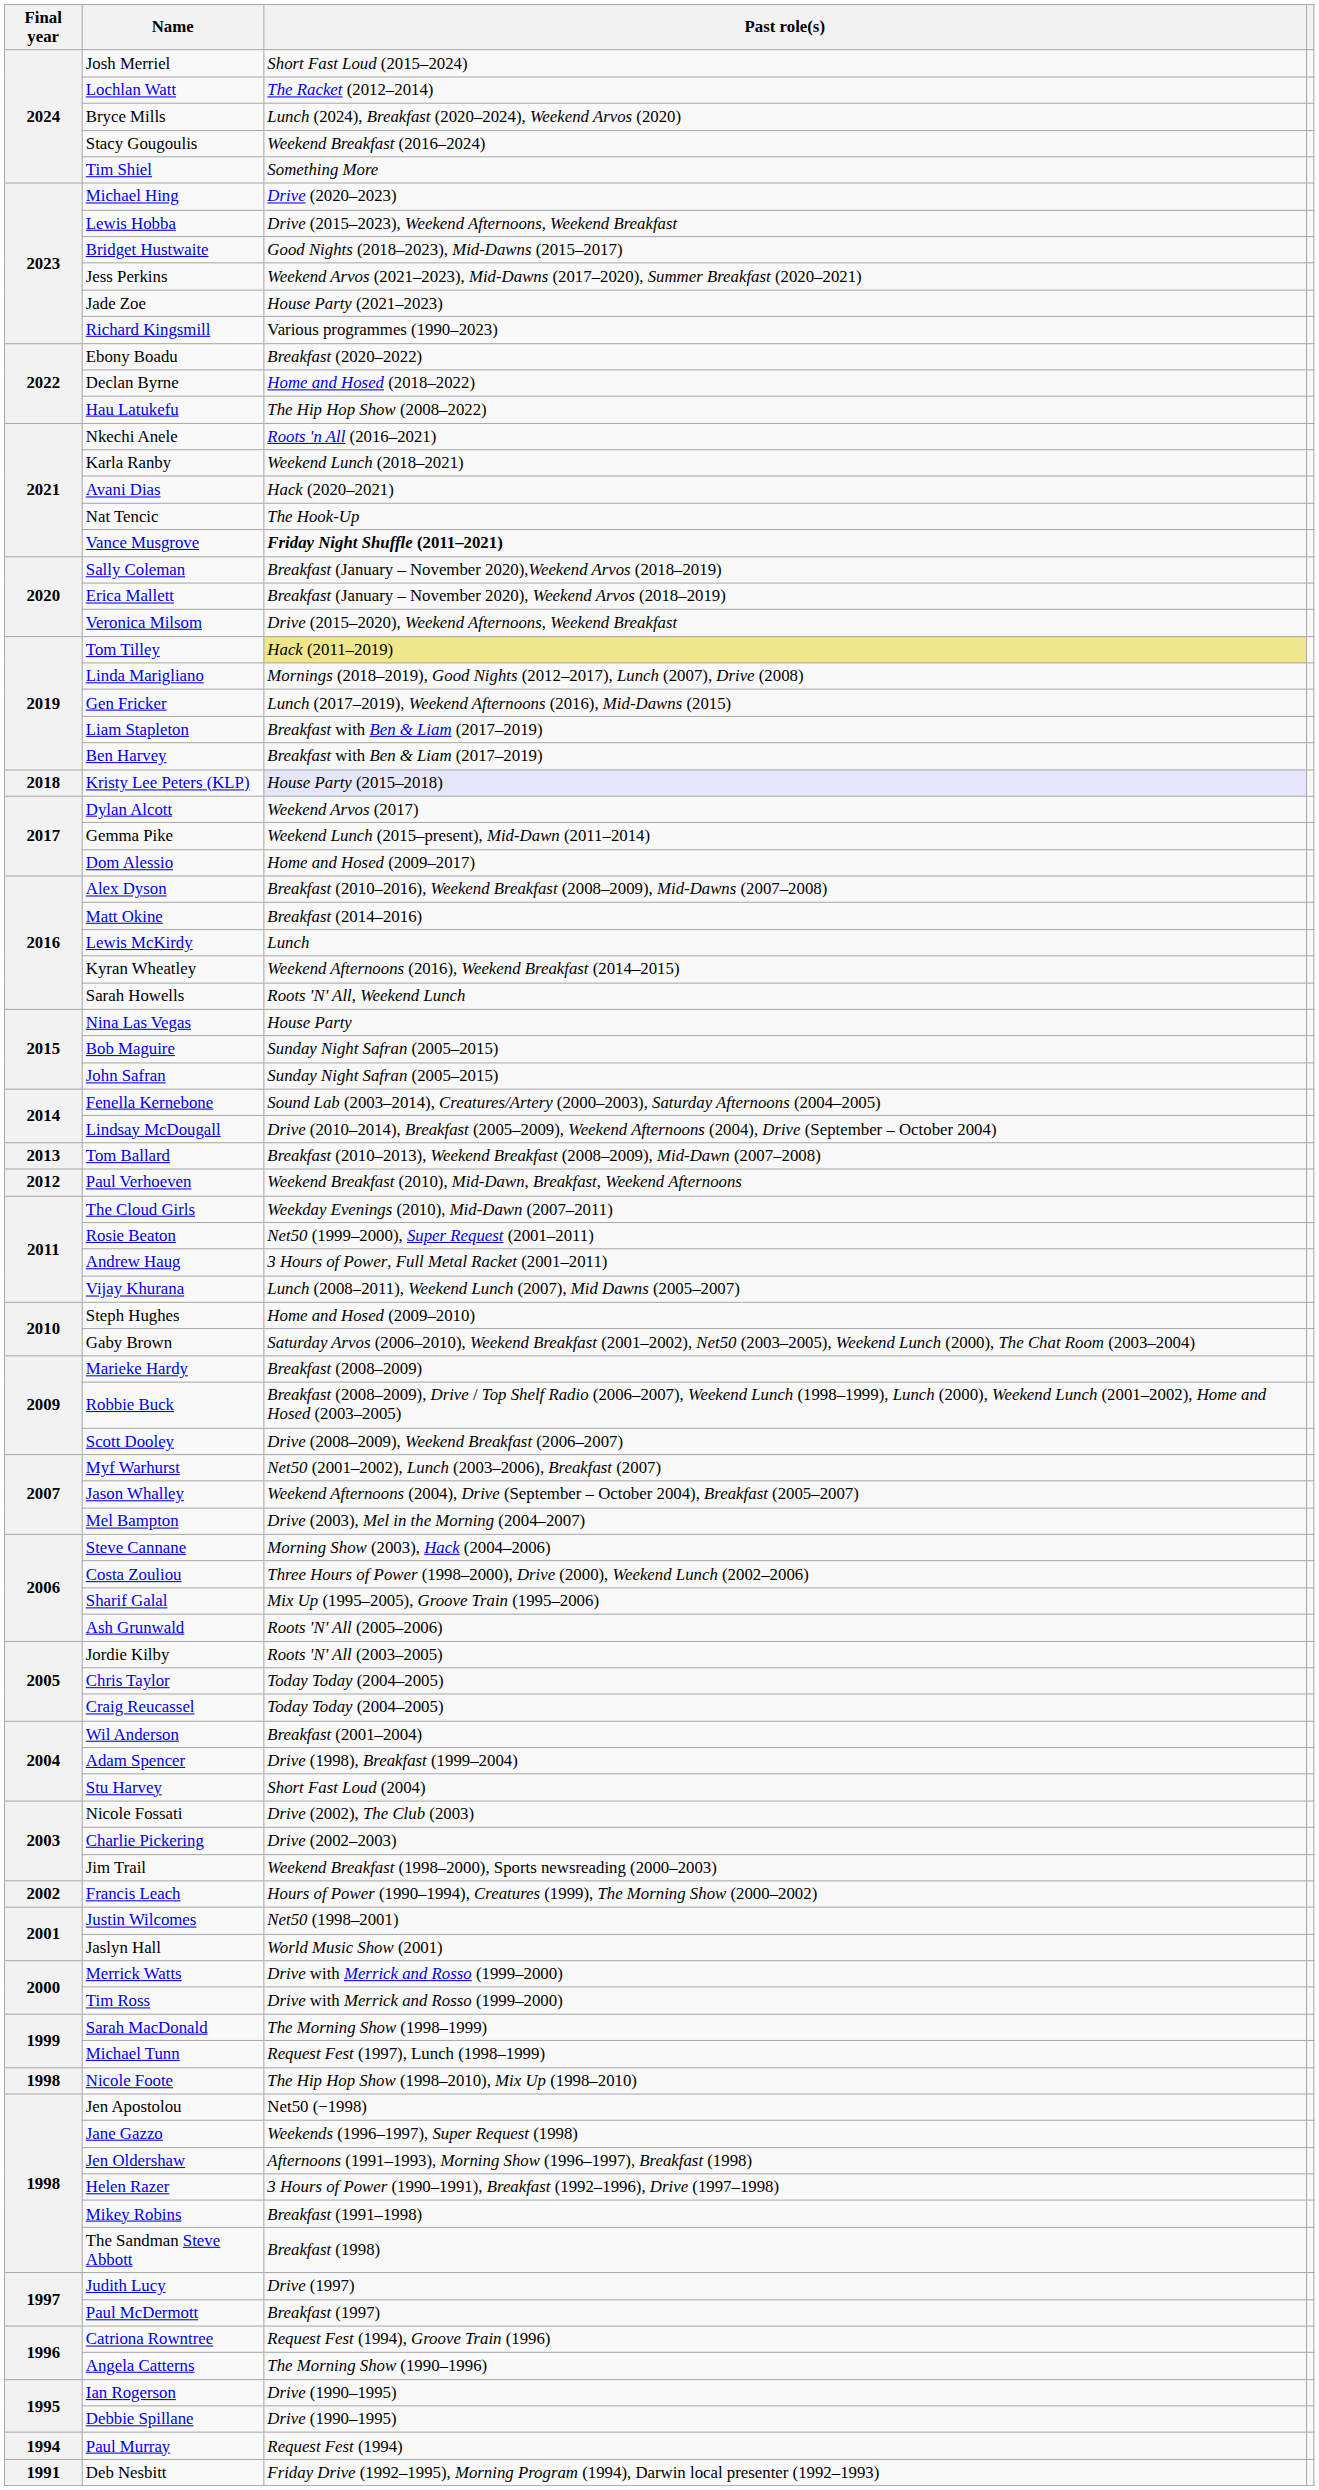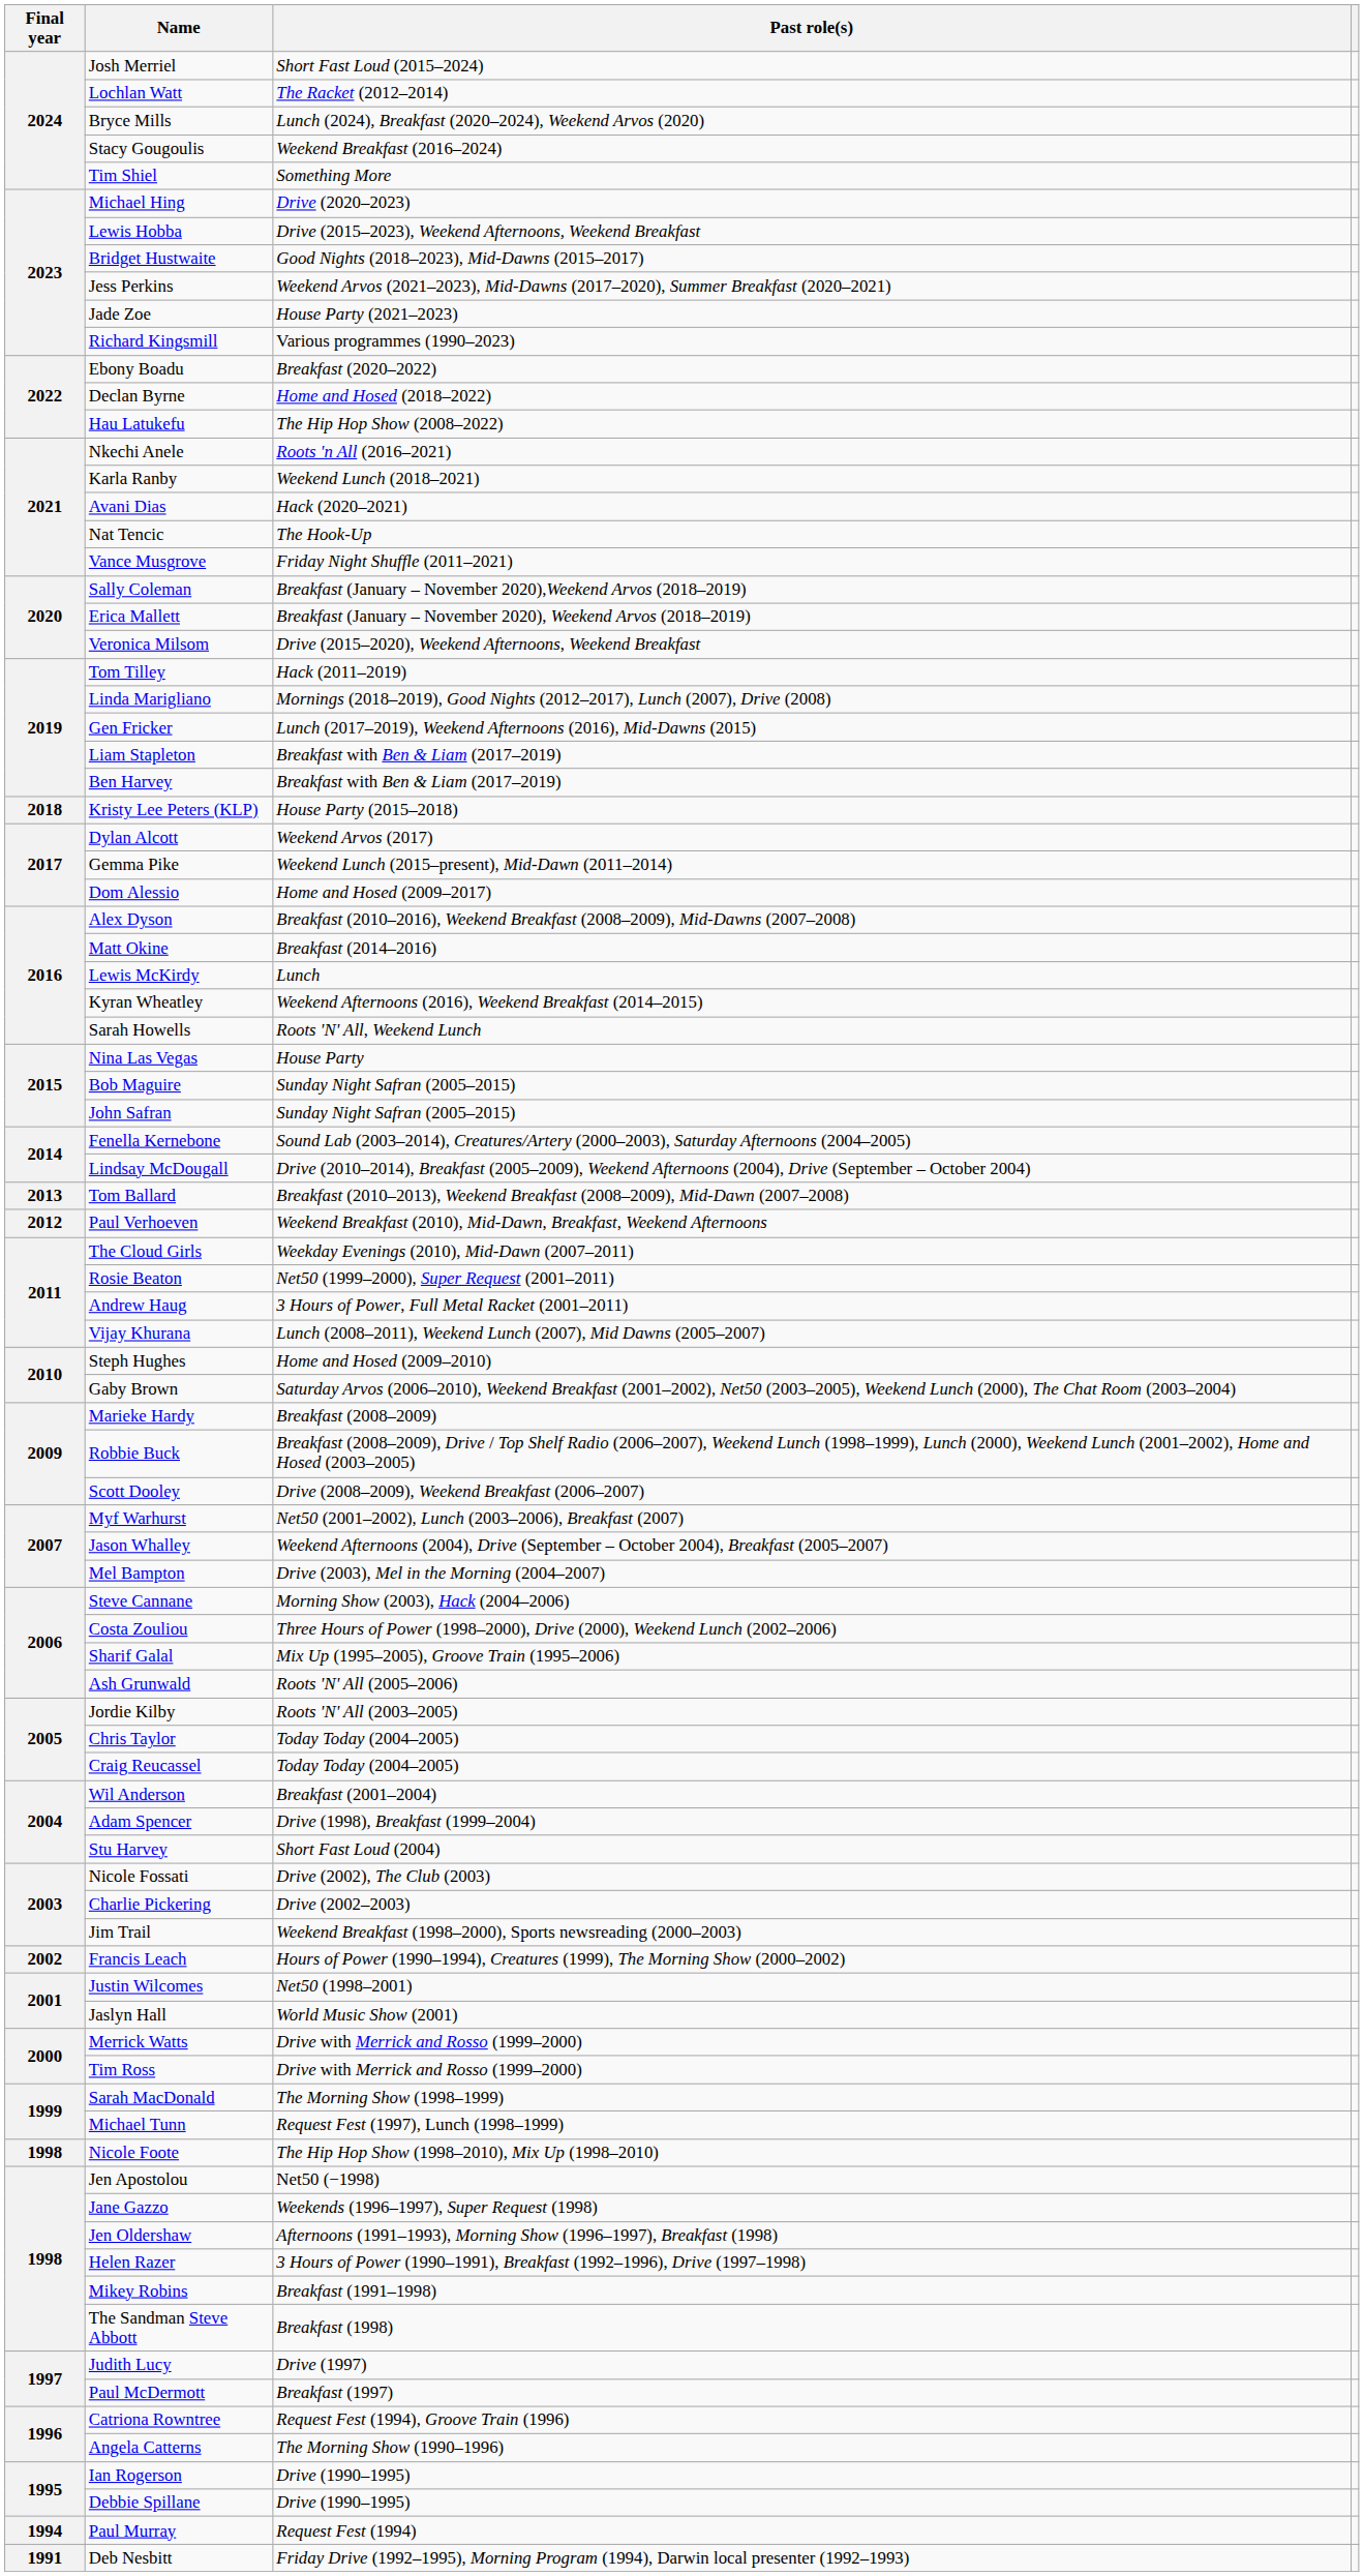Vance Musgrove | Past role(s): bold -> normal
Tom Tilley | Past role(s): khaki background -> no background
Kristy Lee Peters (KLP) | Past role(s): lavender background -> no background
